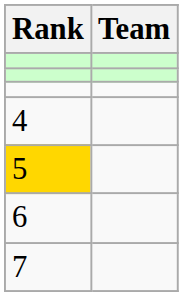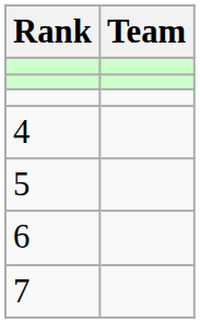row 6 | Rank: gold background -> no background
